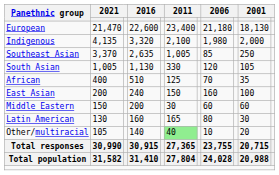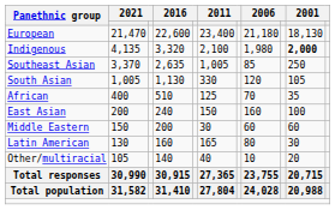Indigenous | column 10: normal -> bold
Other/multiracial | column 6: lightgreen background -> no background
